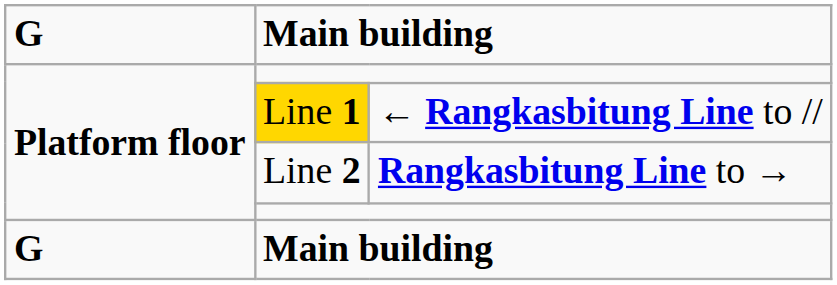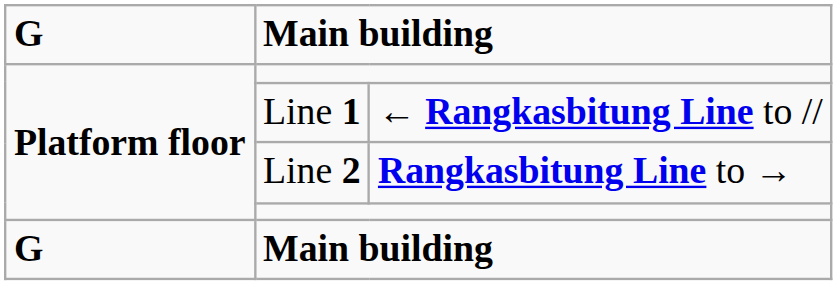Line 1 | column 2: gold background -> no background
